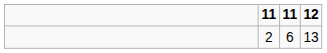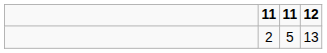row 2 | column 3: 6 -> 5
